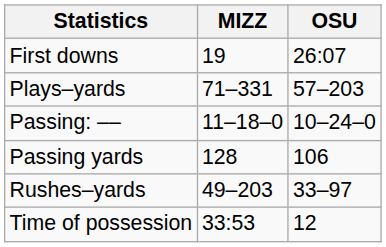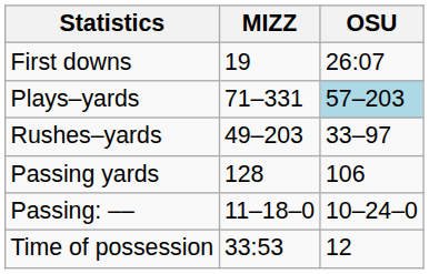Plays–yards | OSU: no background -> lightblue background
rows swapped: Rushes–yards <-> Passing: ––
